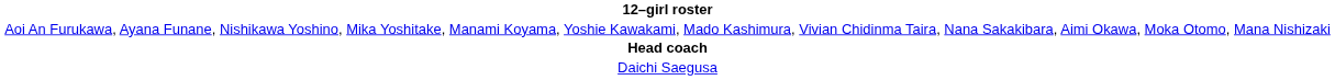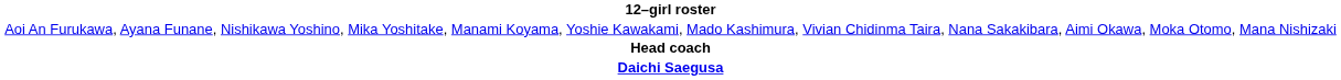row 4 | column 1: normal -> bold
